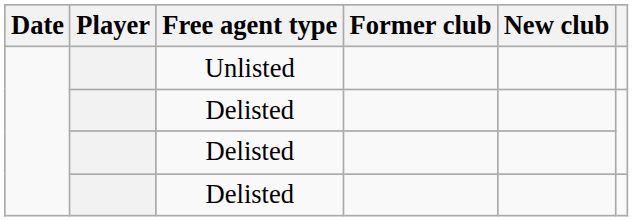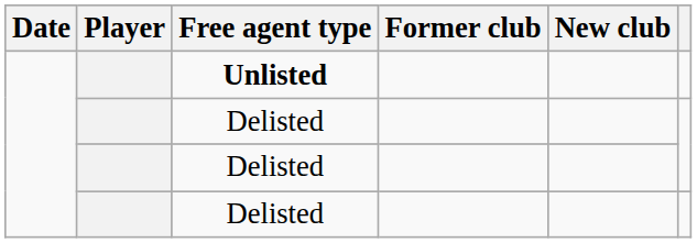Unlisted | Free agent type: normal -> bold
